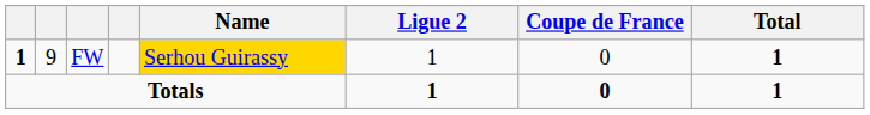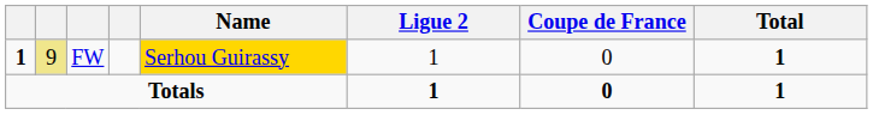row 2 | column 2: no background -> khaki background
